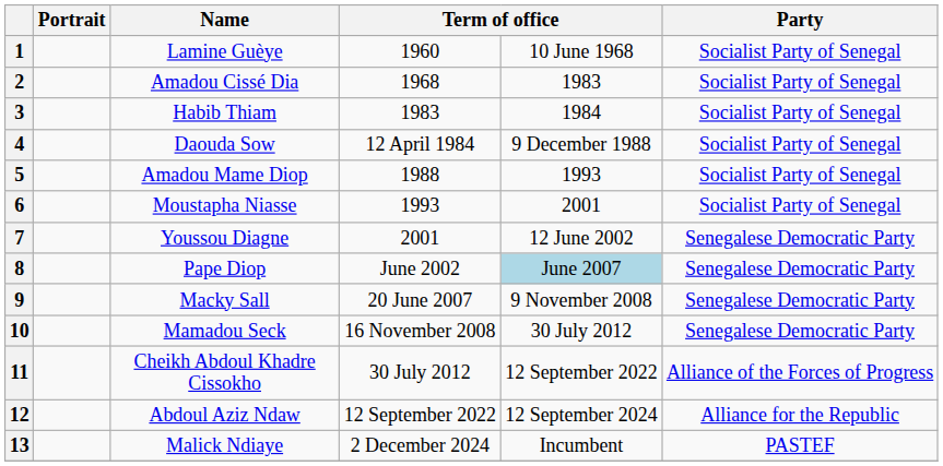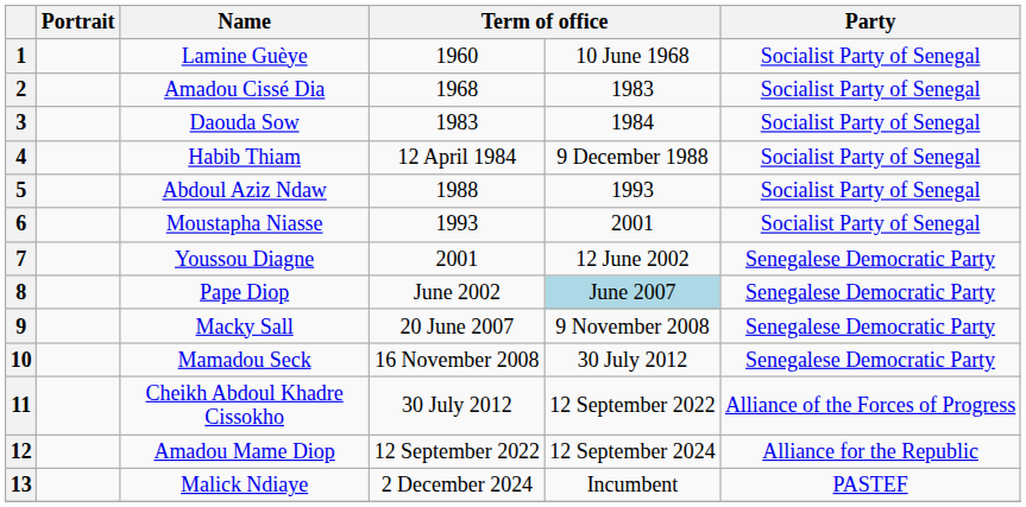3 | Name: Habib Thiam -> Daouda Sow
4 | Name: Daouda Sow -> Habib Thiam
5 | Name: Amadou Mame Diop -> Abdoul Aziz Ndaw
12 | Name: Abdoul Aziz Ndaw -> Amadou Mame Diop
